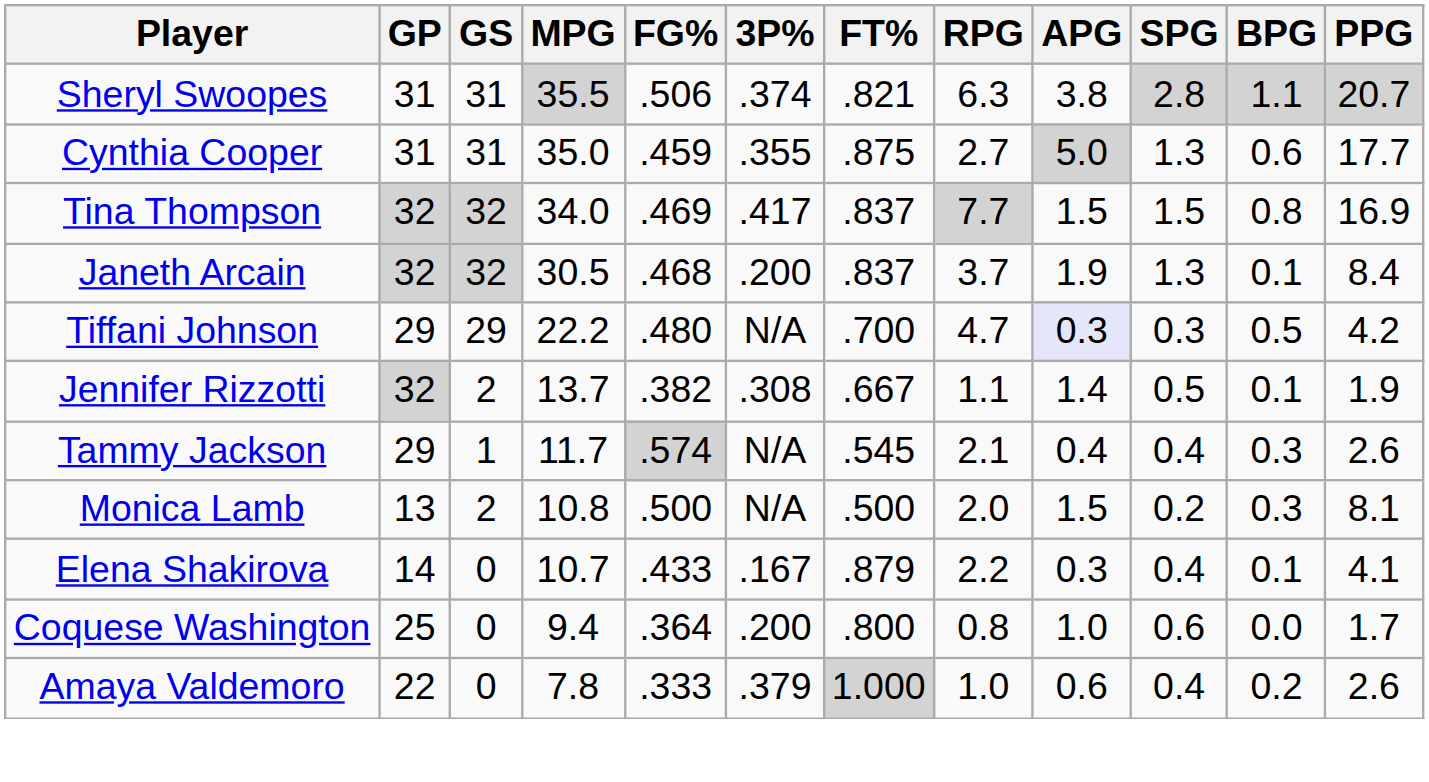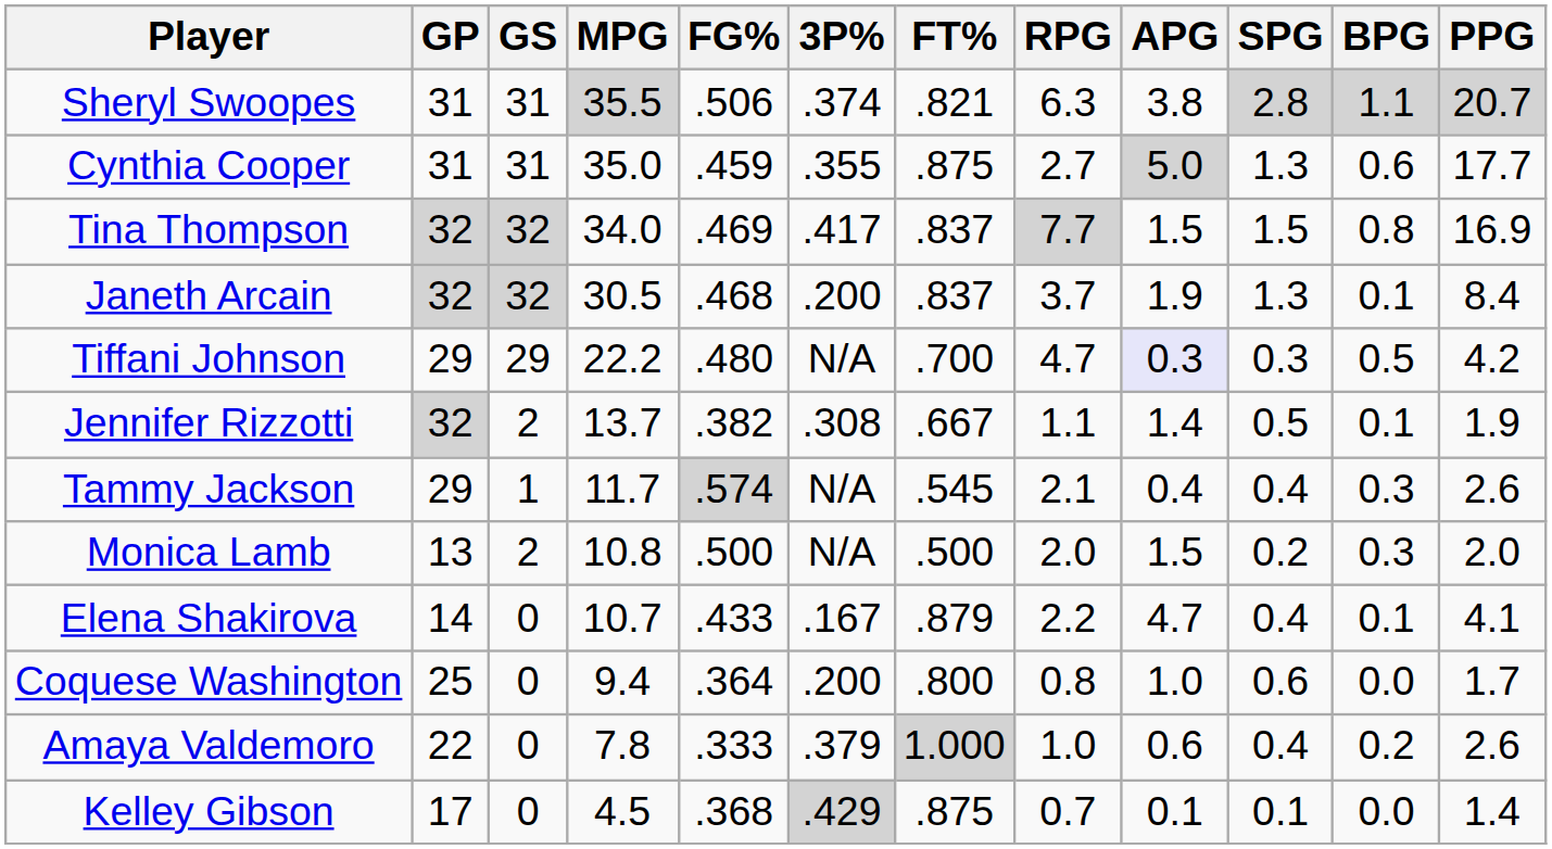Monica Lamb | PPG: 8.1 -> 2.0
Elena Shakirova | APG: 0.3 -> 4.7
+ row: Kelley Gibson | 17 | 0 | 4.5 | .368 | .429 | .875 | 0.7 | 0.1 | 0.1 | 0.0 | 1.4
